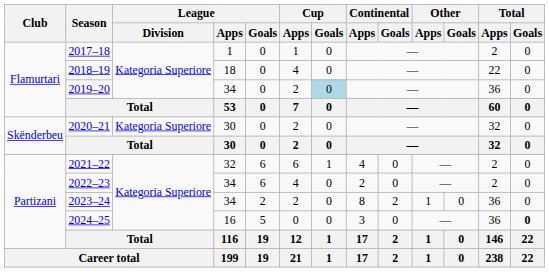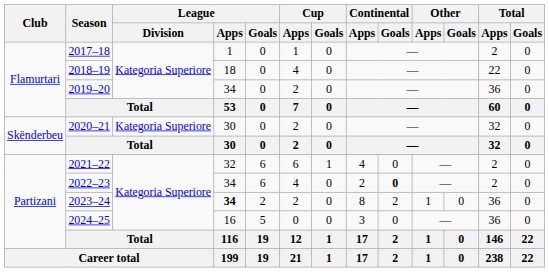2019–20 | Cup / Goals: lightblue background -> no background
2022–23 | Continental / Goals: normal -> bold
2023–24 | League / Apps: normal -> bold
2024–25 | Total / Goals: bold -> normal
